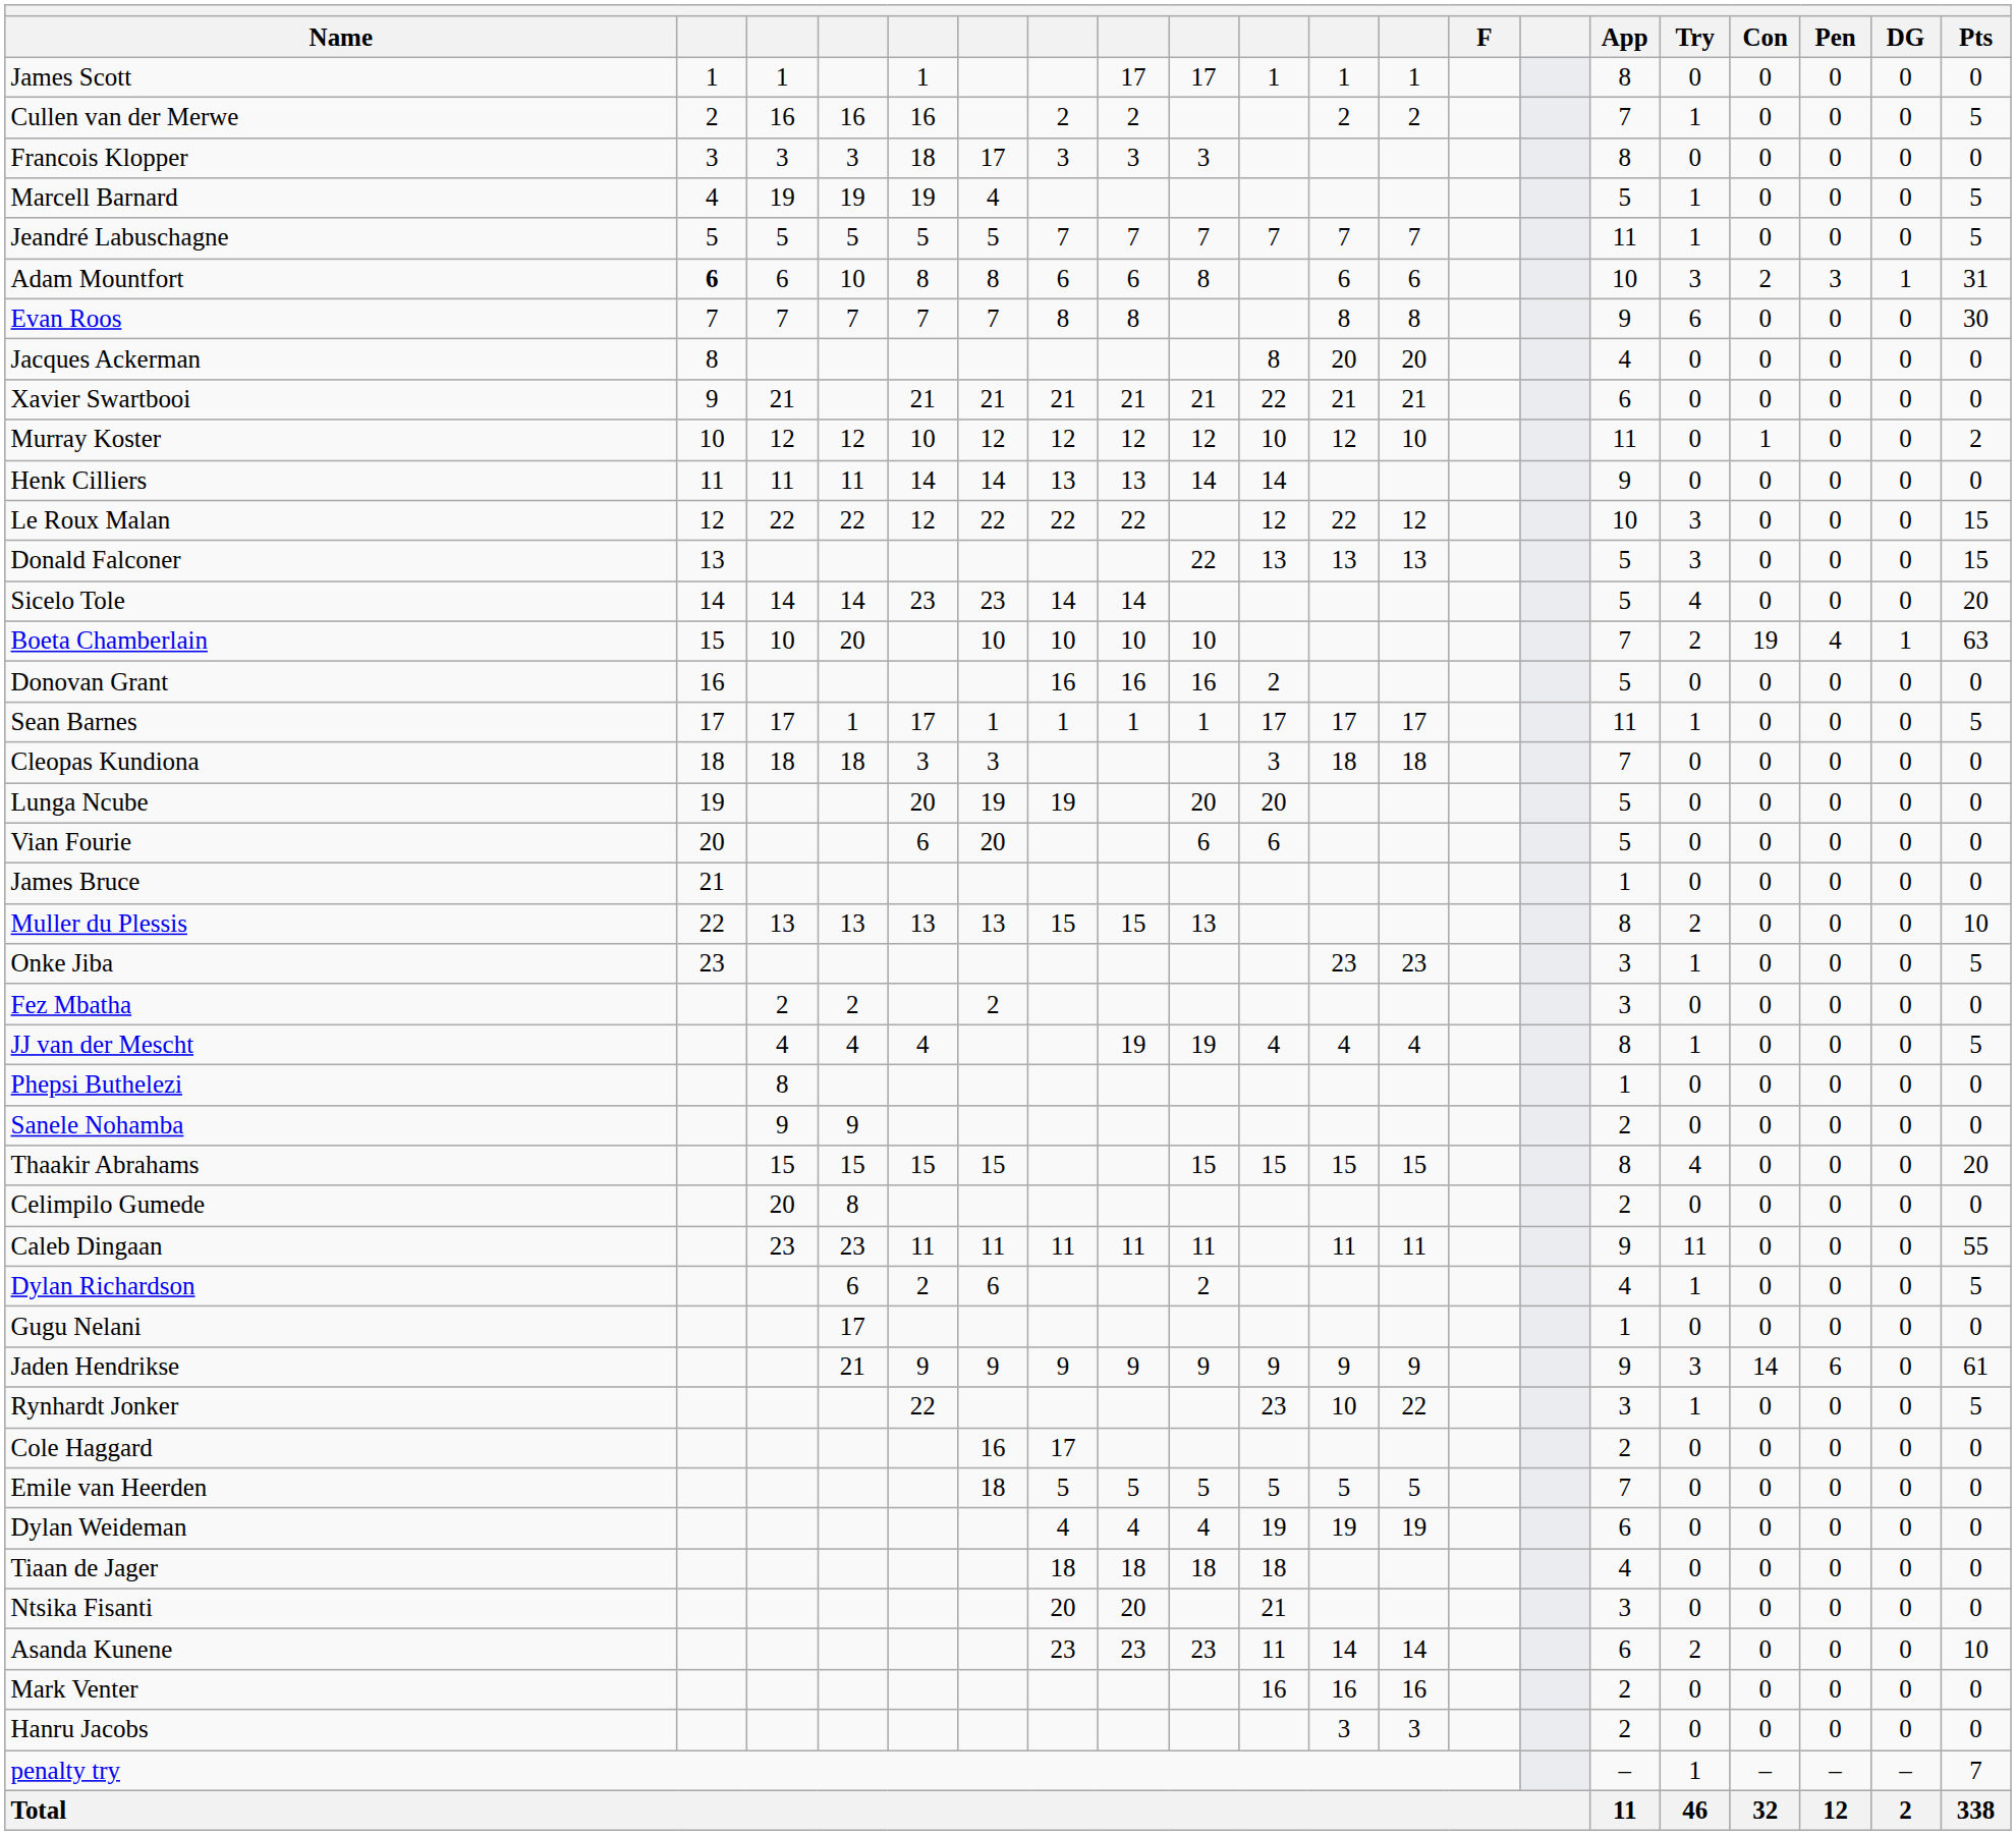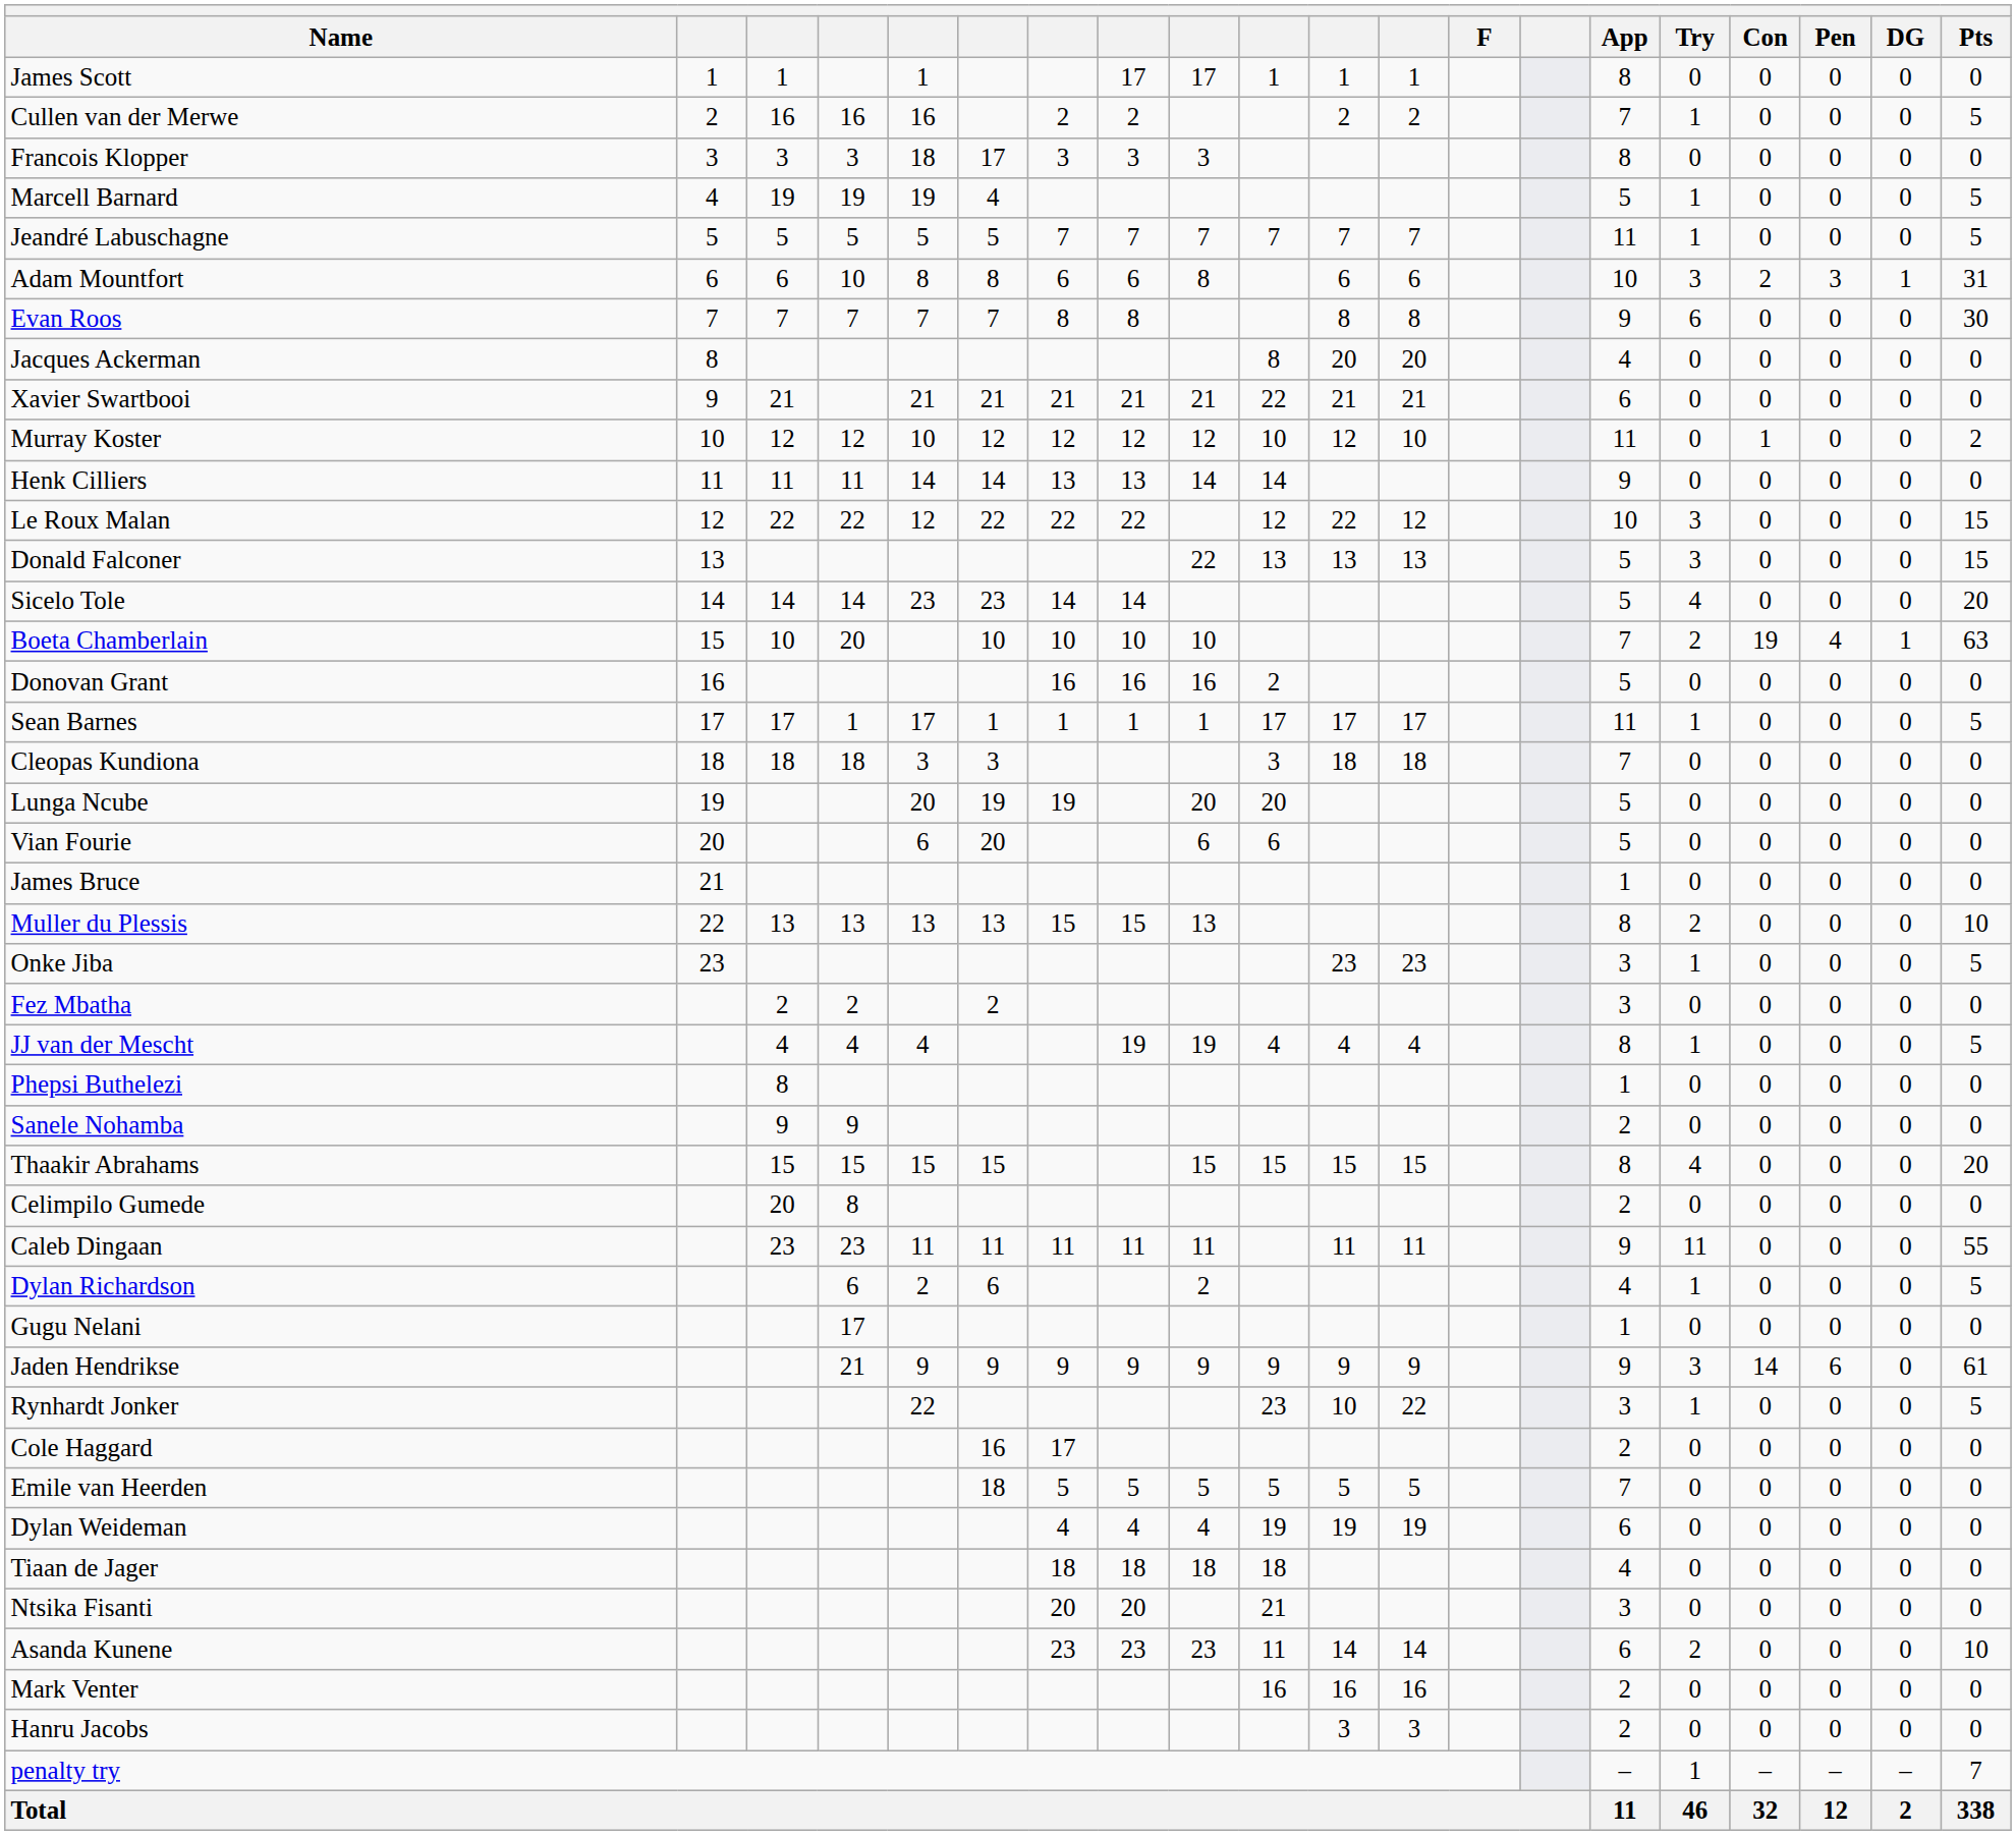Adam Mountfort | column 2: bold -> normal
